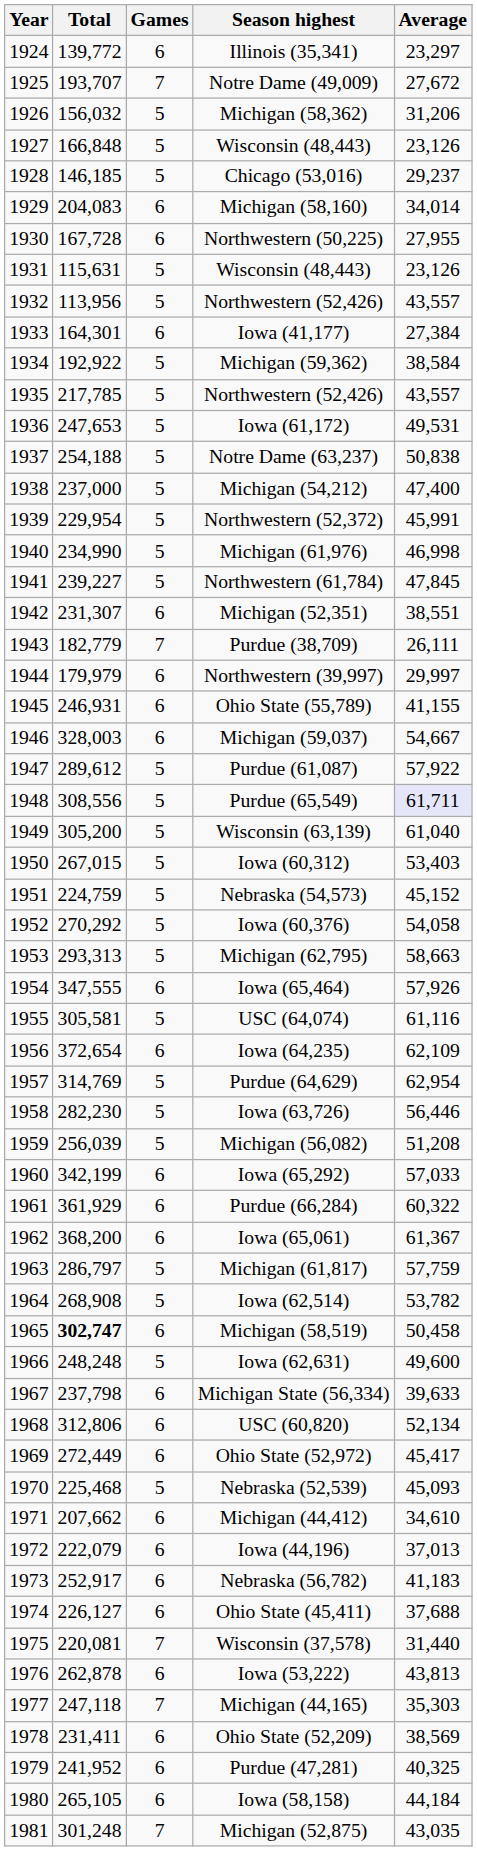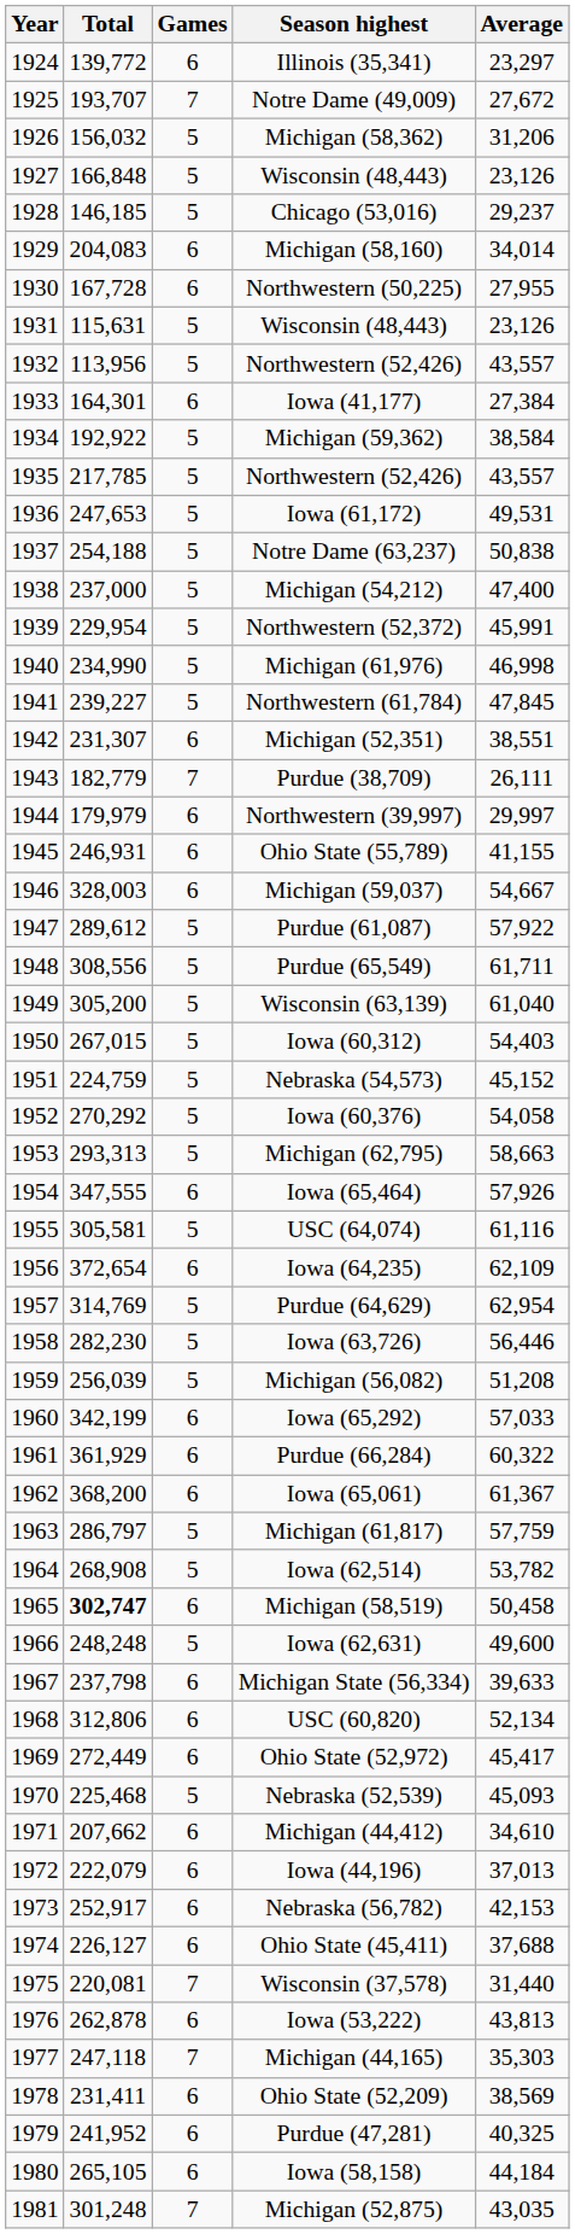Purdue (65,549) | Average: lavender background -> no background
Iowa (60,312) | Average: 53,403 -> 54,403
Nebraska (56,782) | Average: 41,183 -> 42,153
